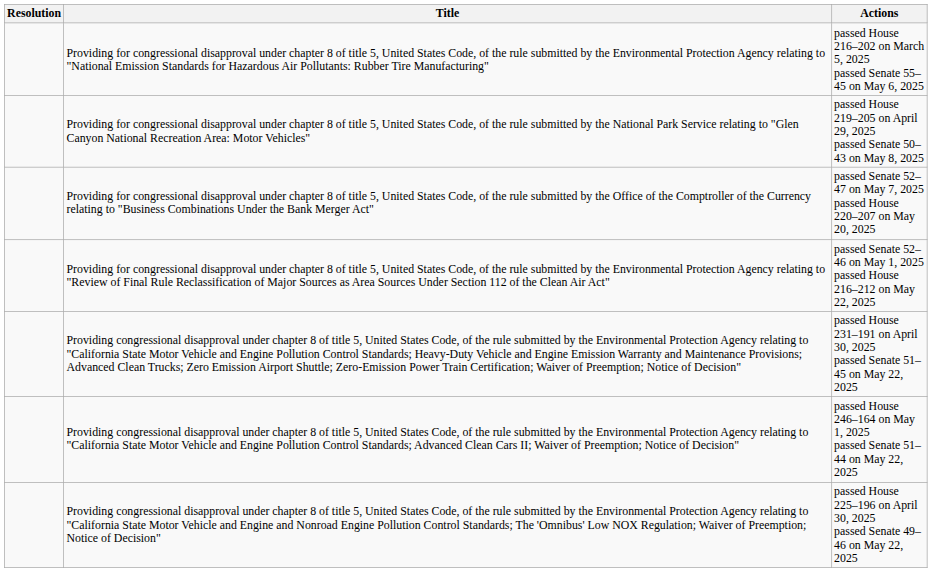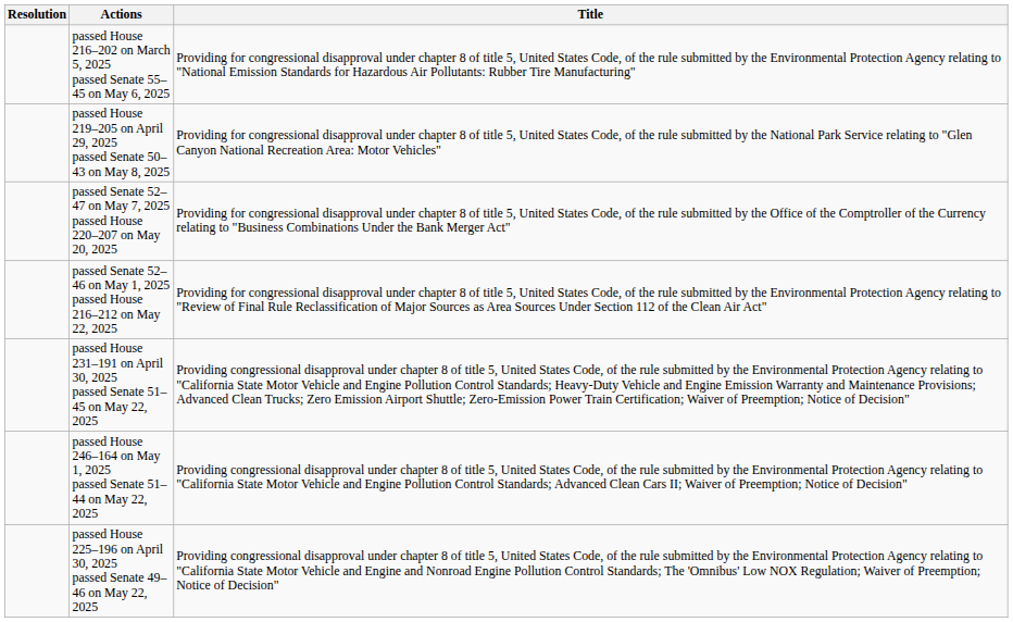columns swapped: Title <-> Actions
